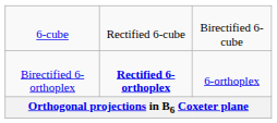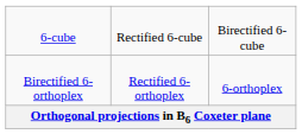Birectified 6-orthoplex | column 2: bold -> normal
